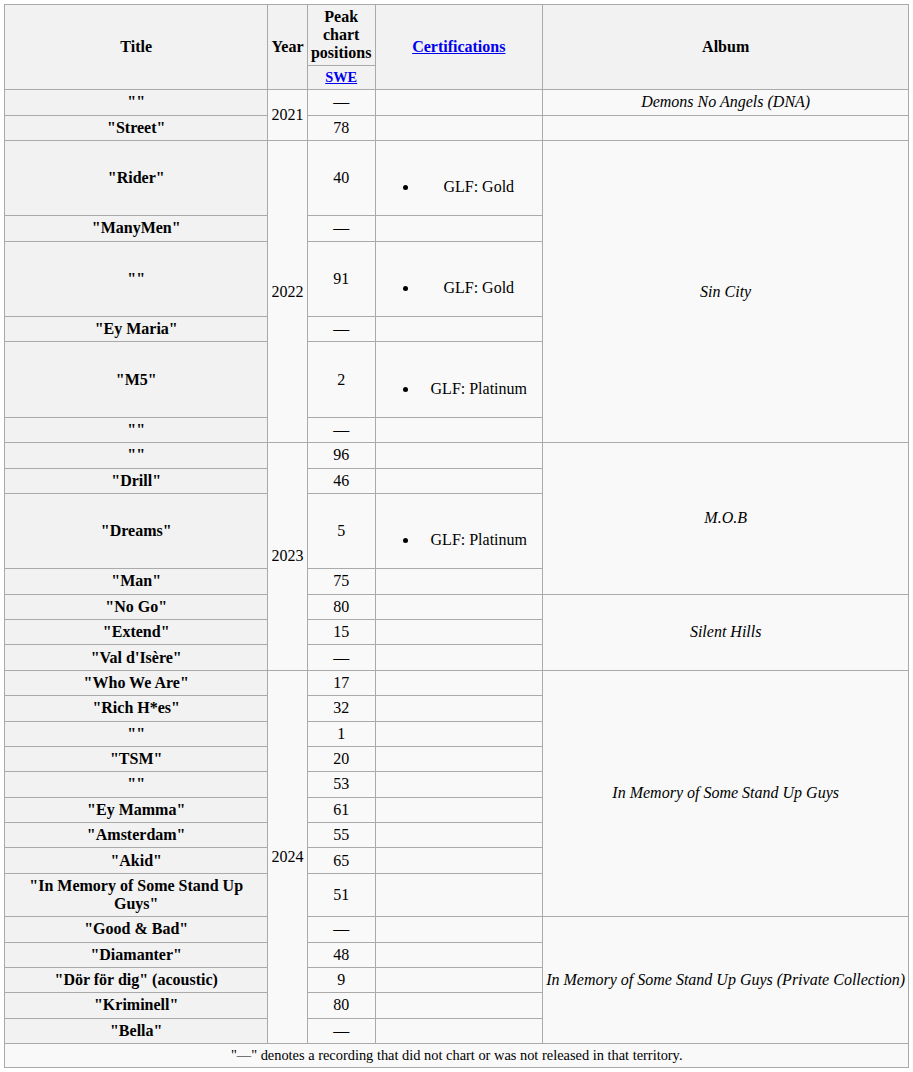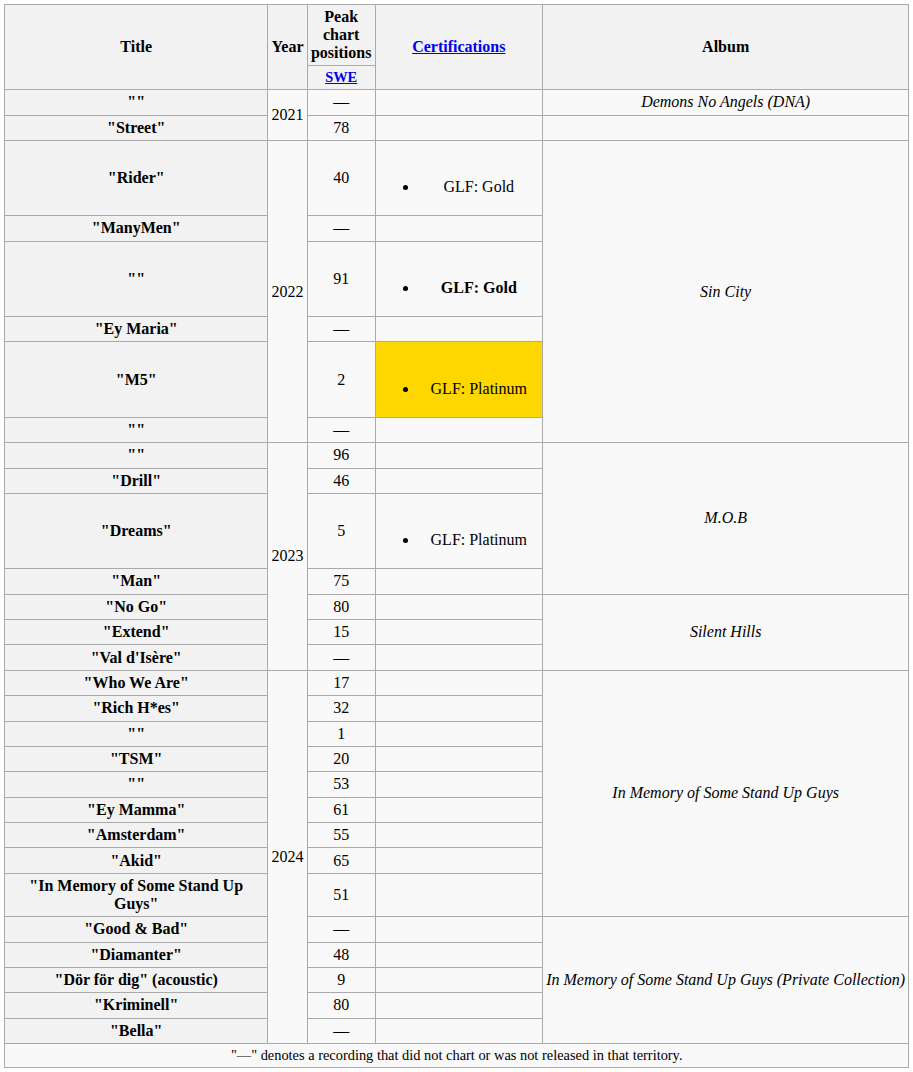"" / 91 | Certifications: normal -> bold
"M5" | Certifications: no background -> gold background
